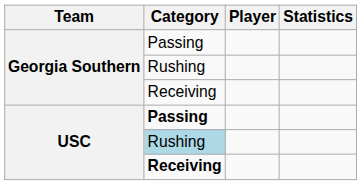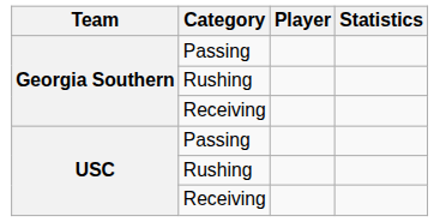USC / Passing | Category: bold -> normal
USC / Rushing | Category: lightblue background -> no background
USC / Receiving | Category: bold -> normal
